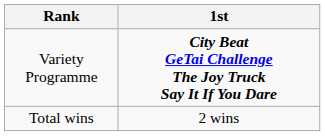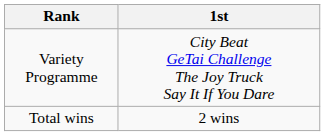Variety Programme | 1st: bold -> normal
